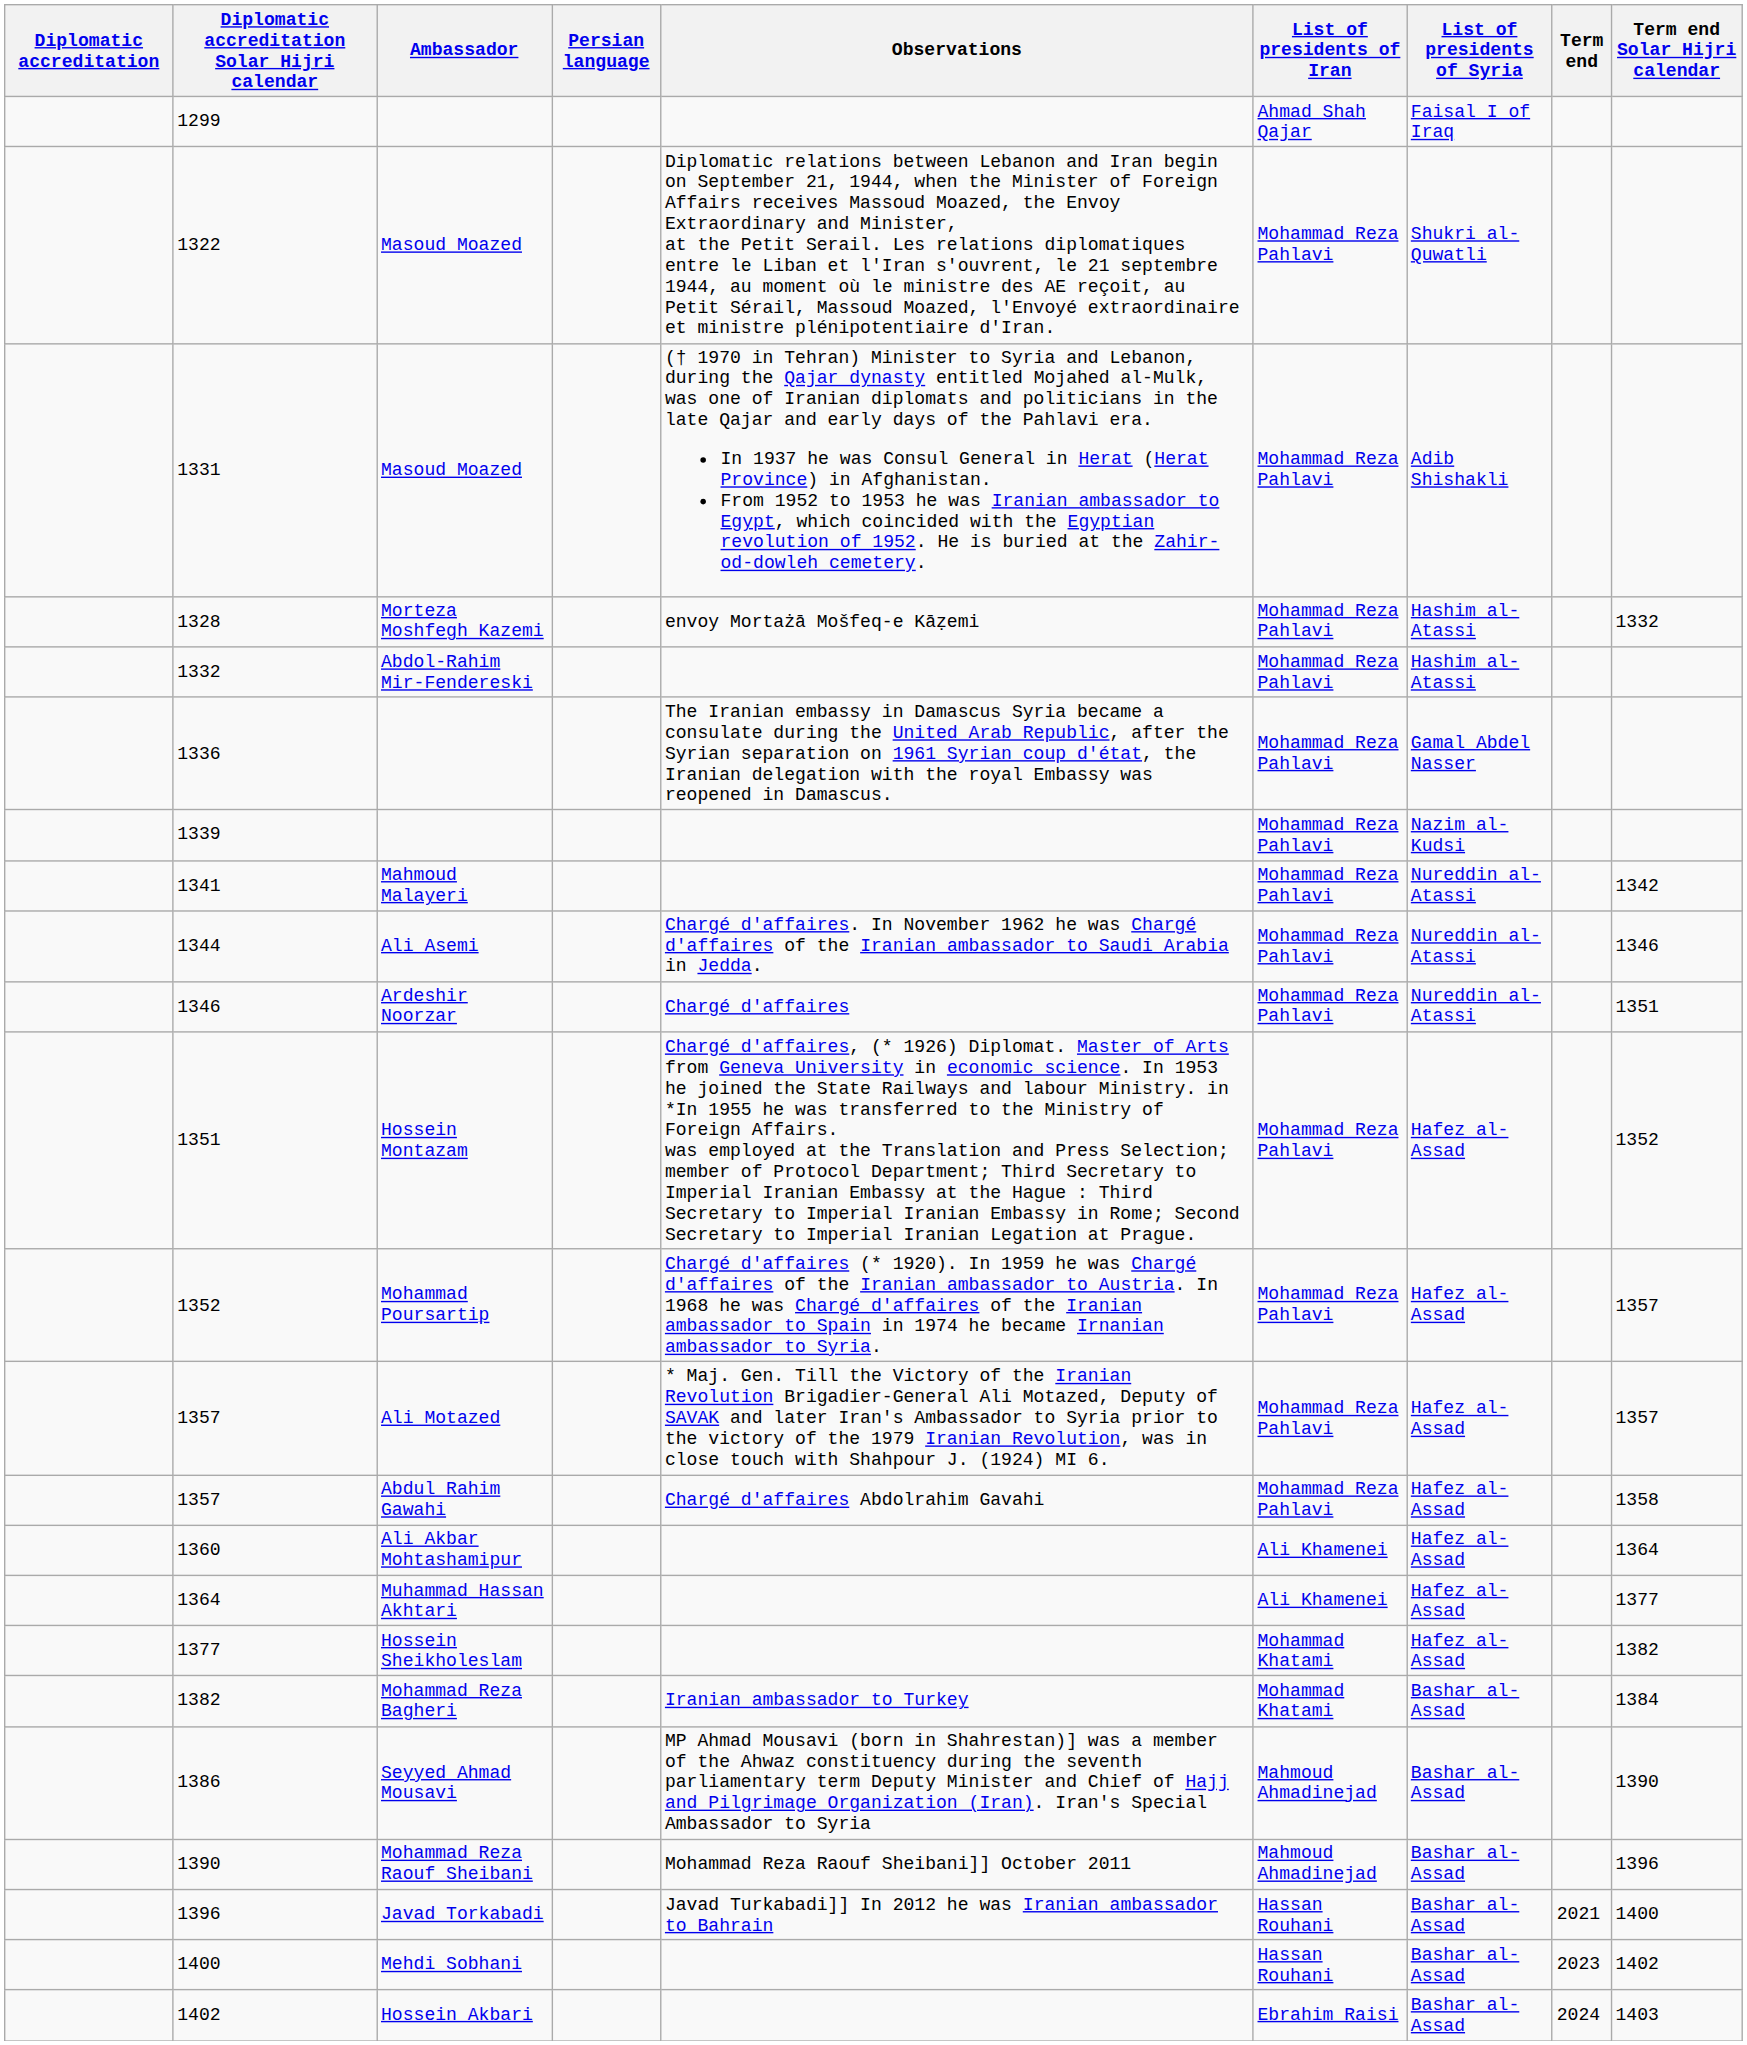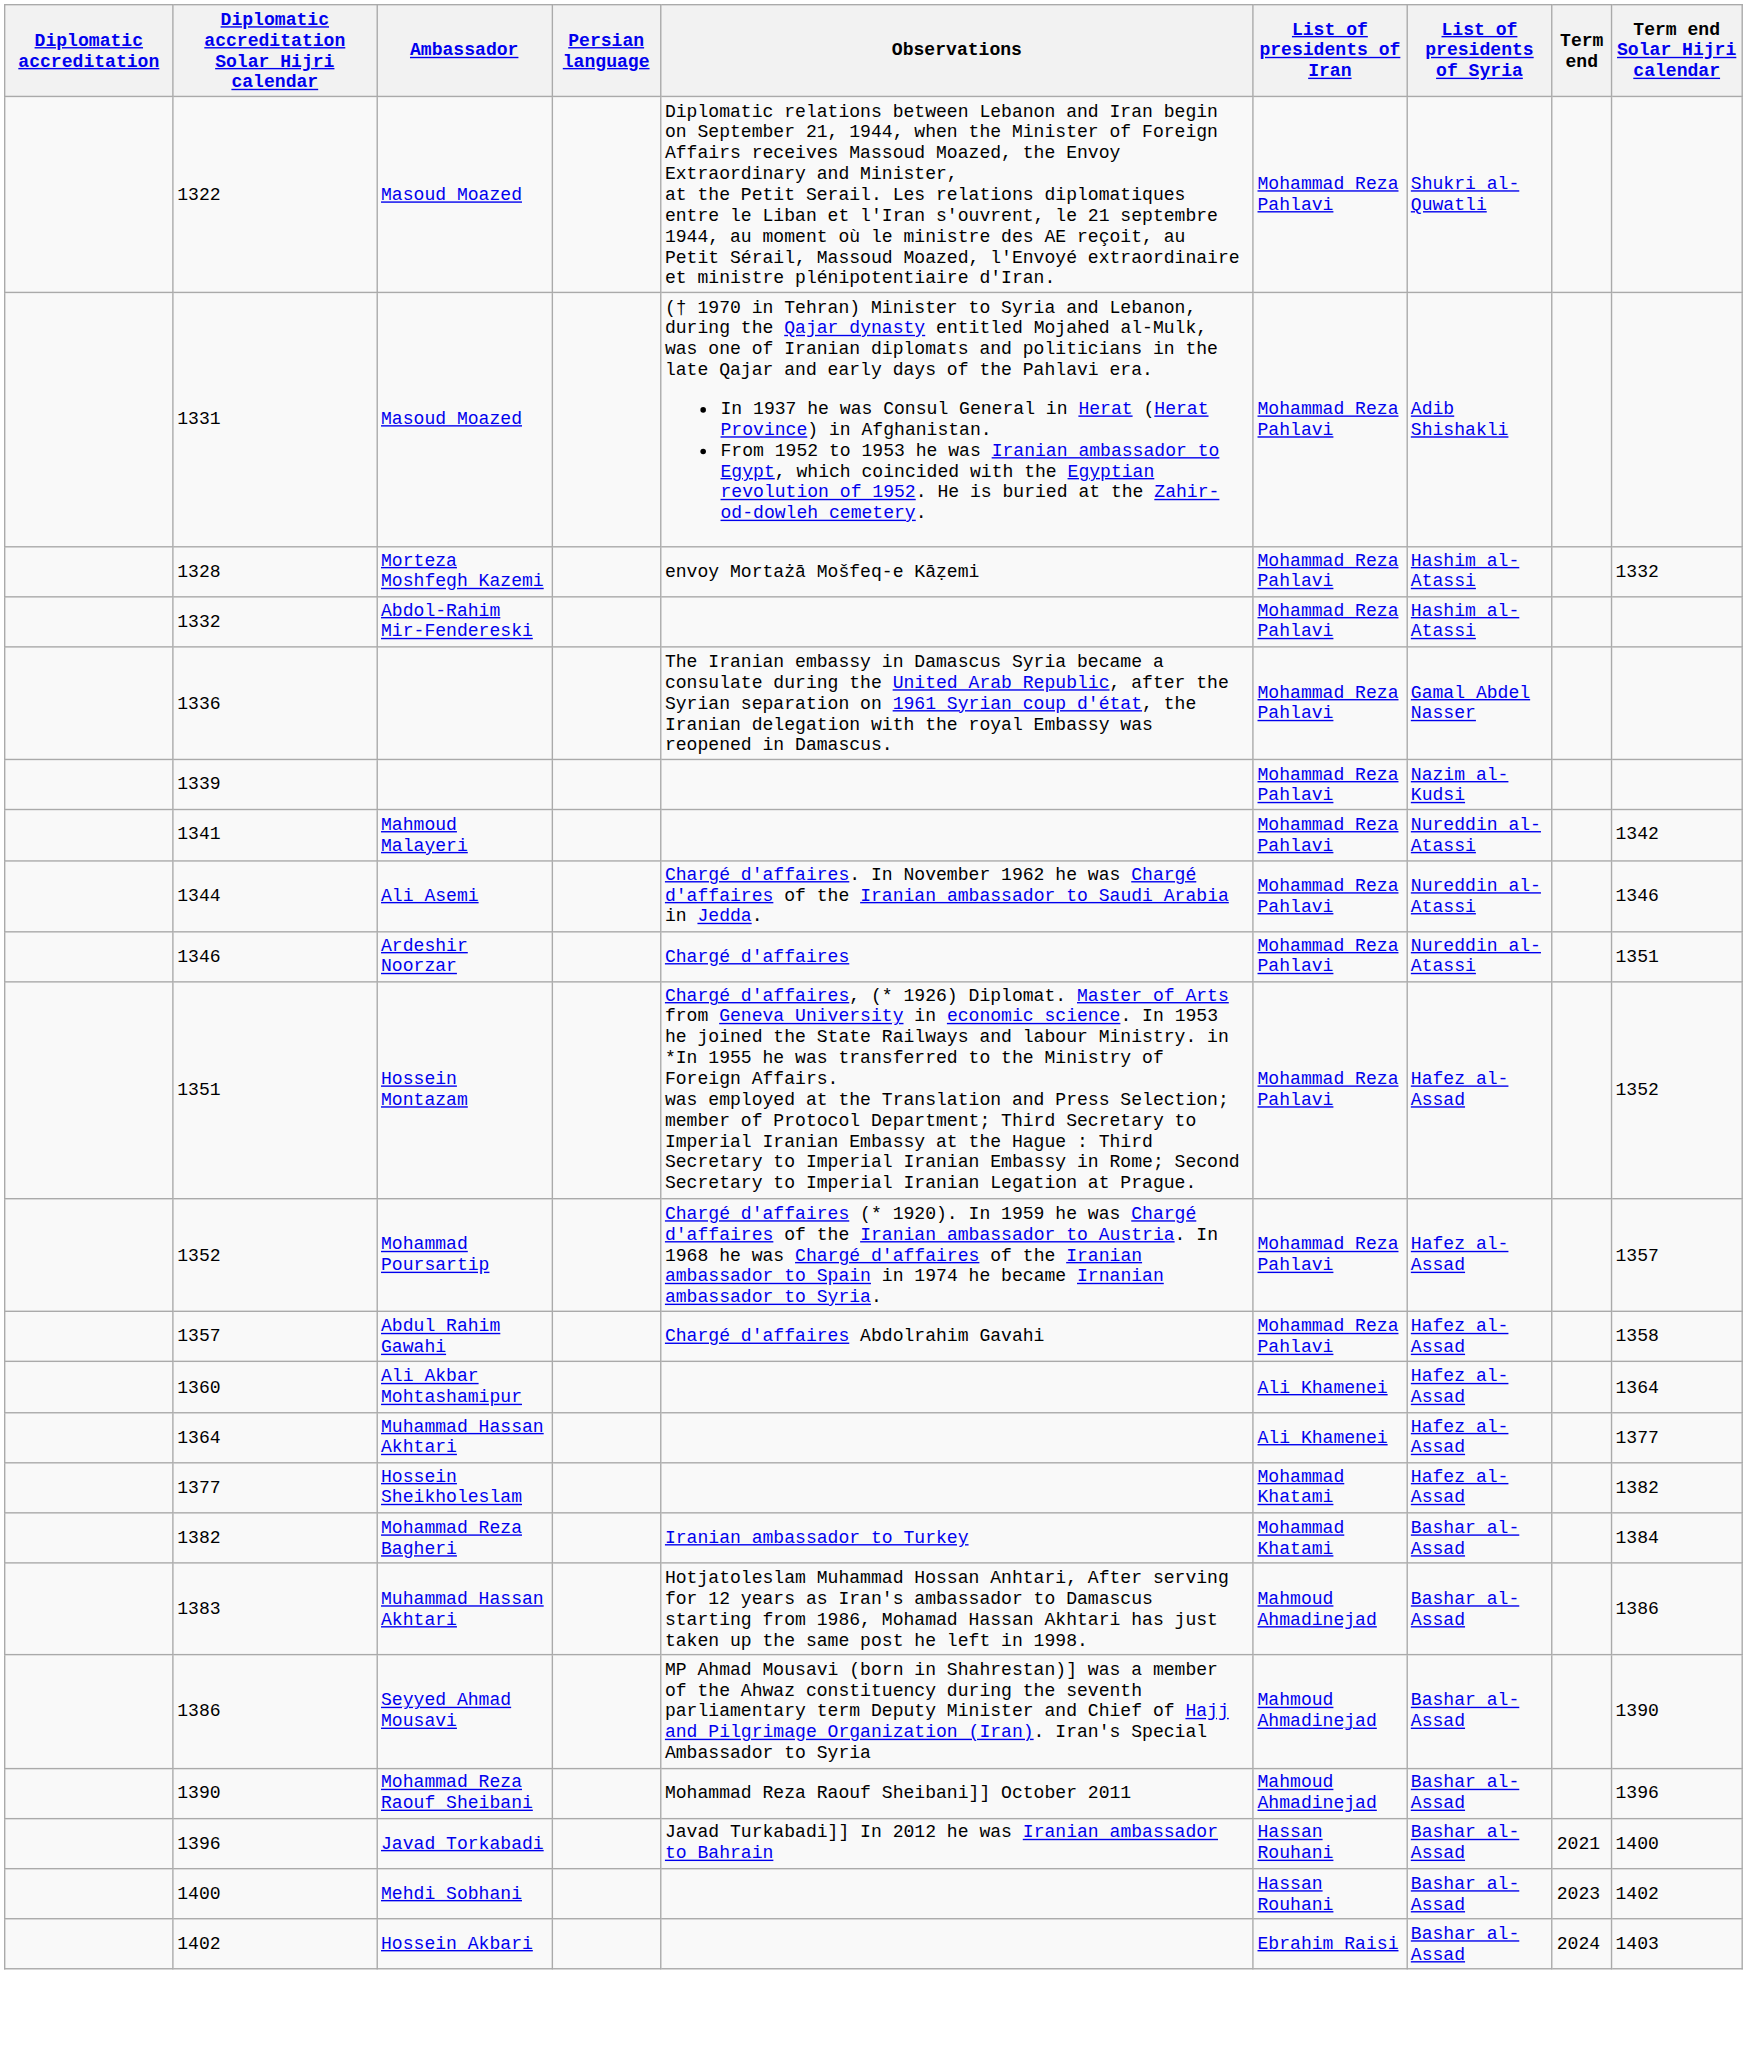- row: 1299 | Ahmad Shah Qajar | Faisal I of Iraq
- row: 1357 | Ali Motazed | * Maj. Gen. Till the Victory of the Iranian Revolution Brigadier-General Ali Motazed, Deputy of SAVAK and later Iran's Ambassador to Syria prior to the victory of the 1979 Iranian Revolution, was in close touch with Shahpour J. (1924) MI 6. | Mohammad Reza Pahlavi | Hafez al-Assad | 1357
+ row: 1383 | Muhammad Hassan Akhtari | Hotjatoleslam Muhammad Hossan Anhtari, After serving for 12 years as Iran's ambassador to Damascus starting from 1986, Mohamad Hassan Akhtari has just taken up the same post he left in 1998. | Mahmoud Ahmadinejad | Bashar al-Assad | 1386
